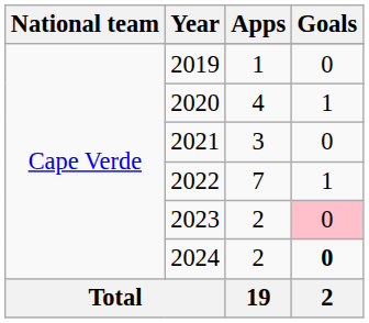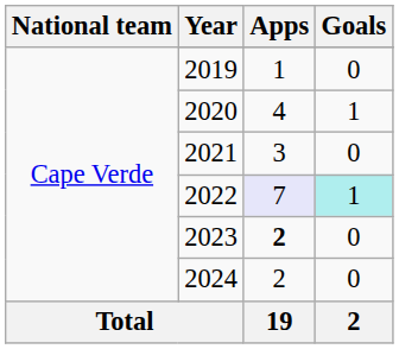2022 | Apps: no background -> lavender background
2022 | Goals: no background -> paleturquoise background
2023 | Apps: normal -> bold
2023 | Goals: pink background -> no background
2024 | Goals: bold -> normal
